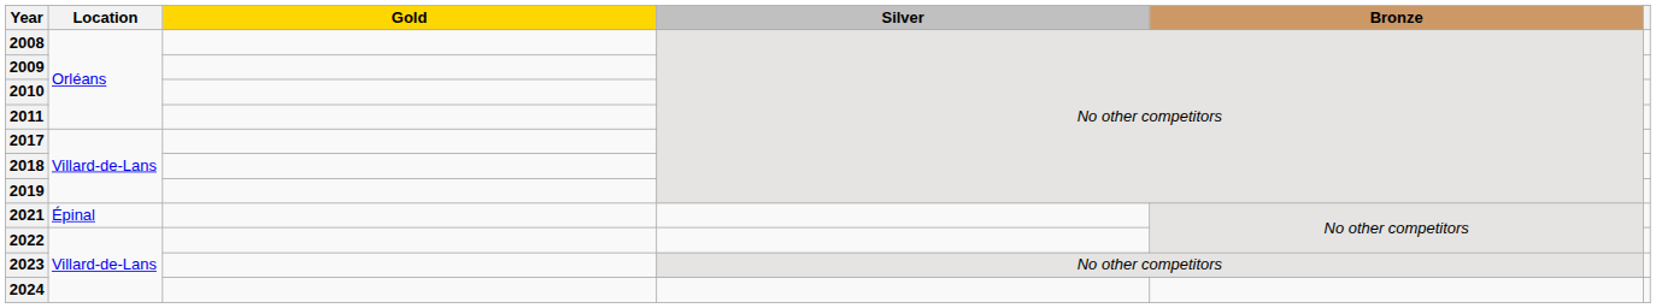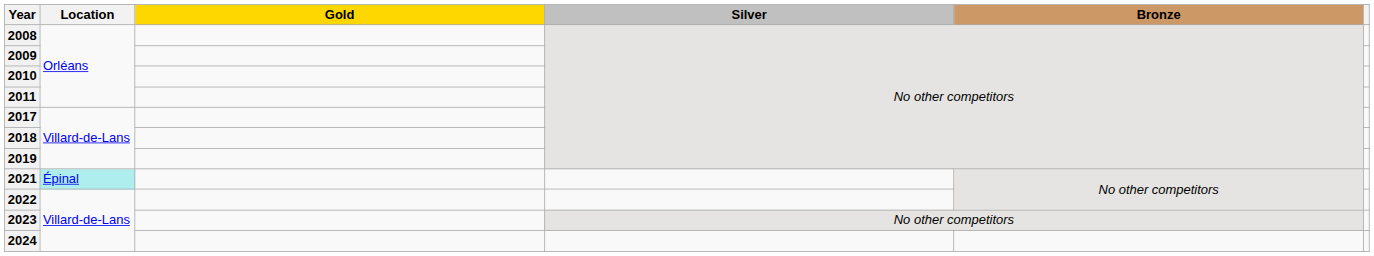2021 | Location: no background -> paleturquoise background
